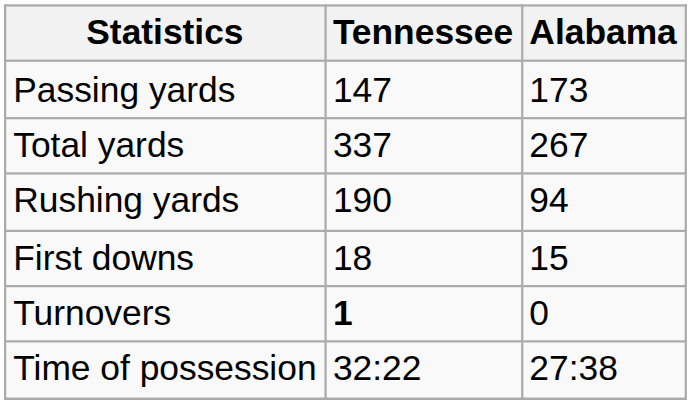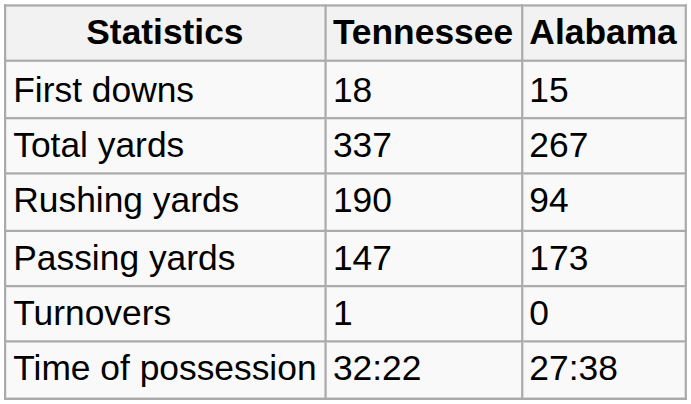rows swapped: First downs <-> Passing yards
Turnovers | Tennessee: bold -> normal
